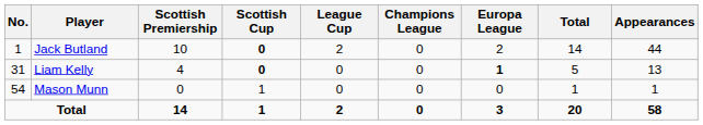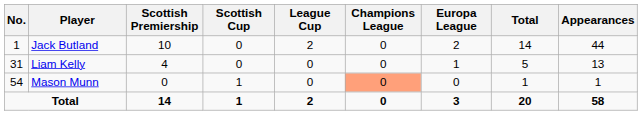Jack Butland | Scottish Cup: bold -> normal
Liam Kelly | Scottish Cup: bold -> normal
Liam Kelly | Europa League: bold -> normal
Mason Munn | Champions League: no background -> lightsalmon background
